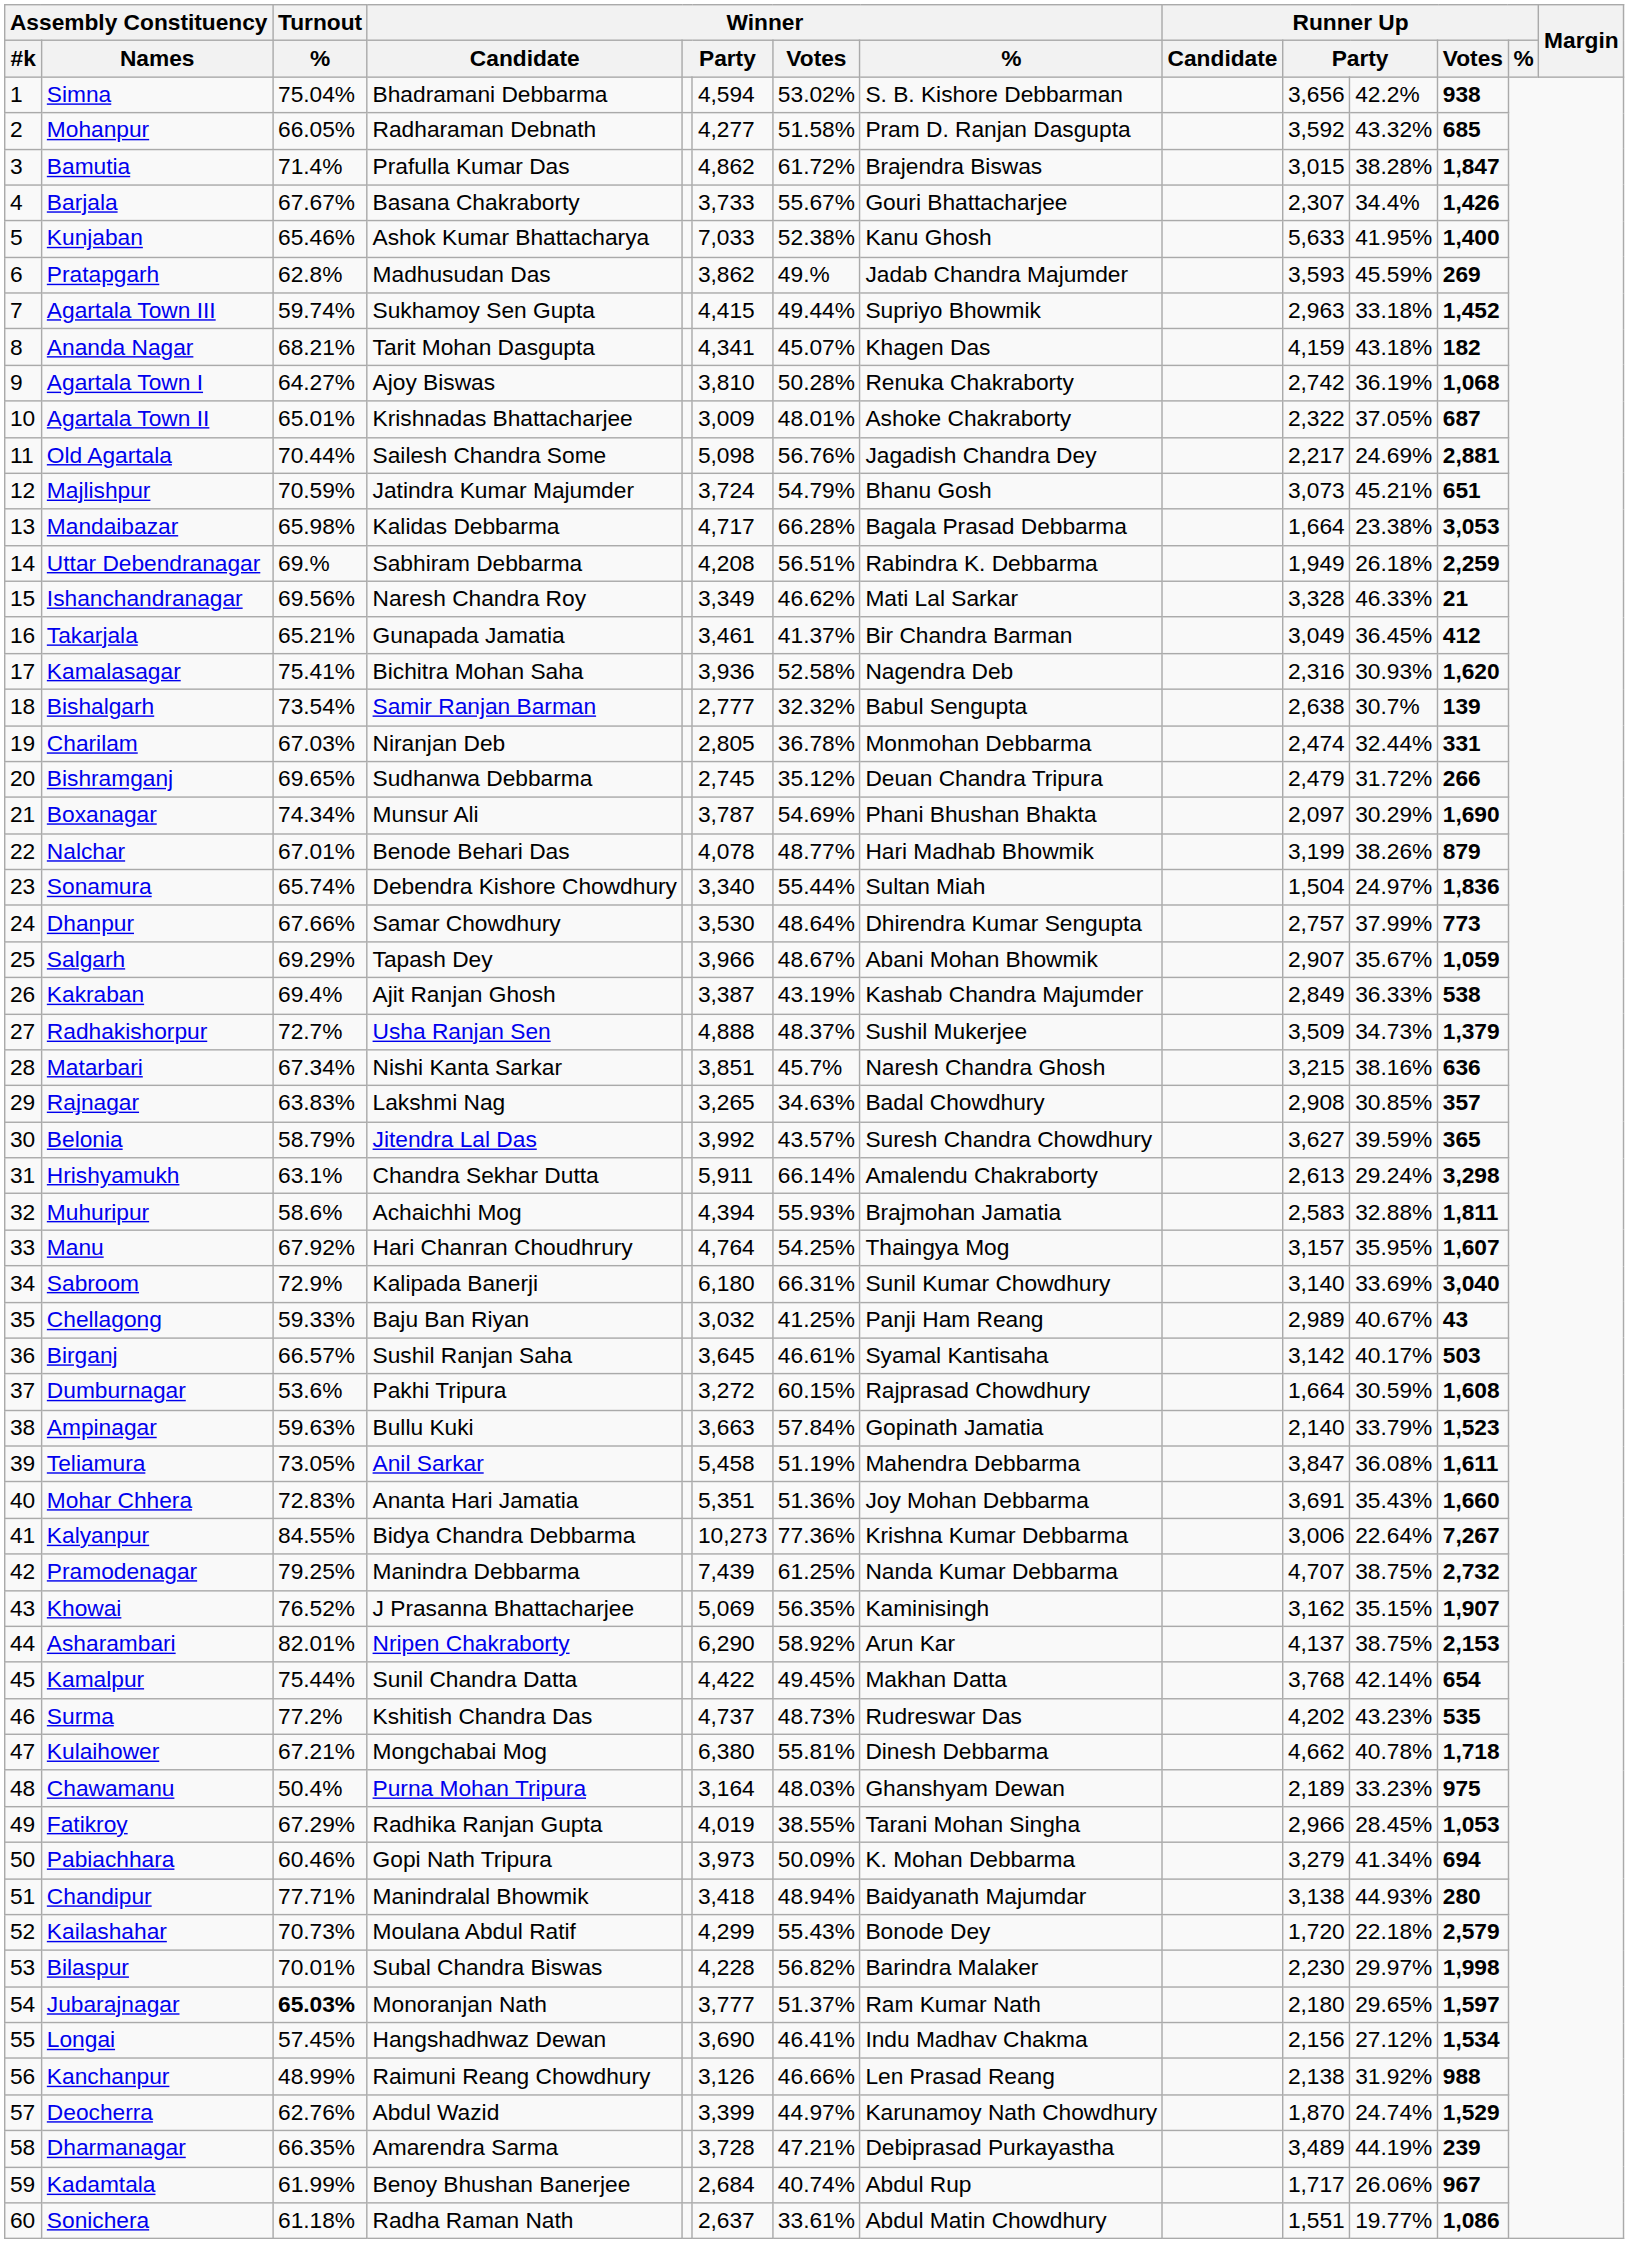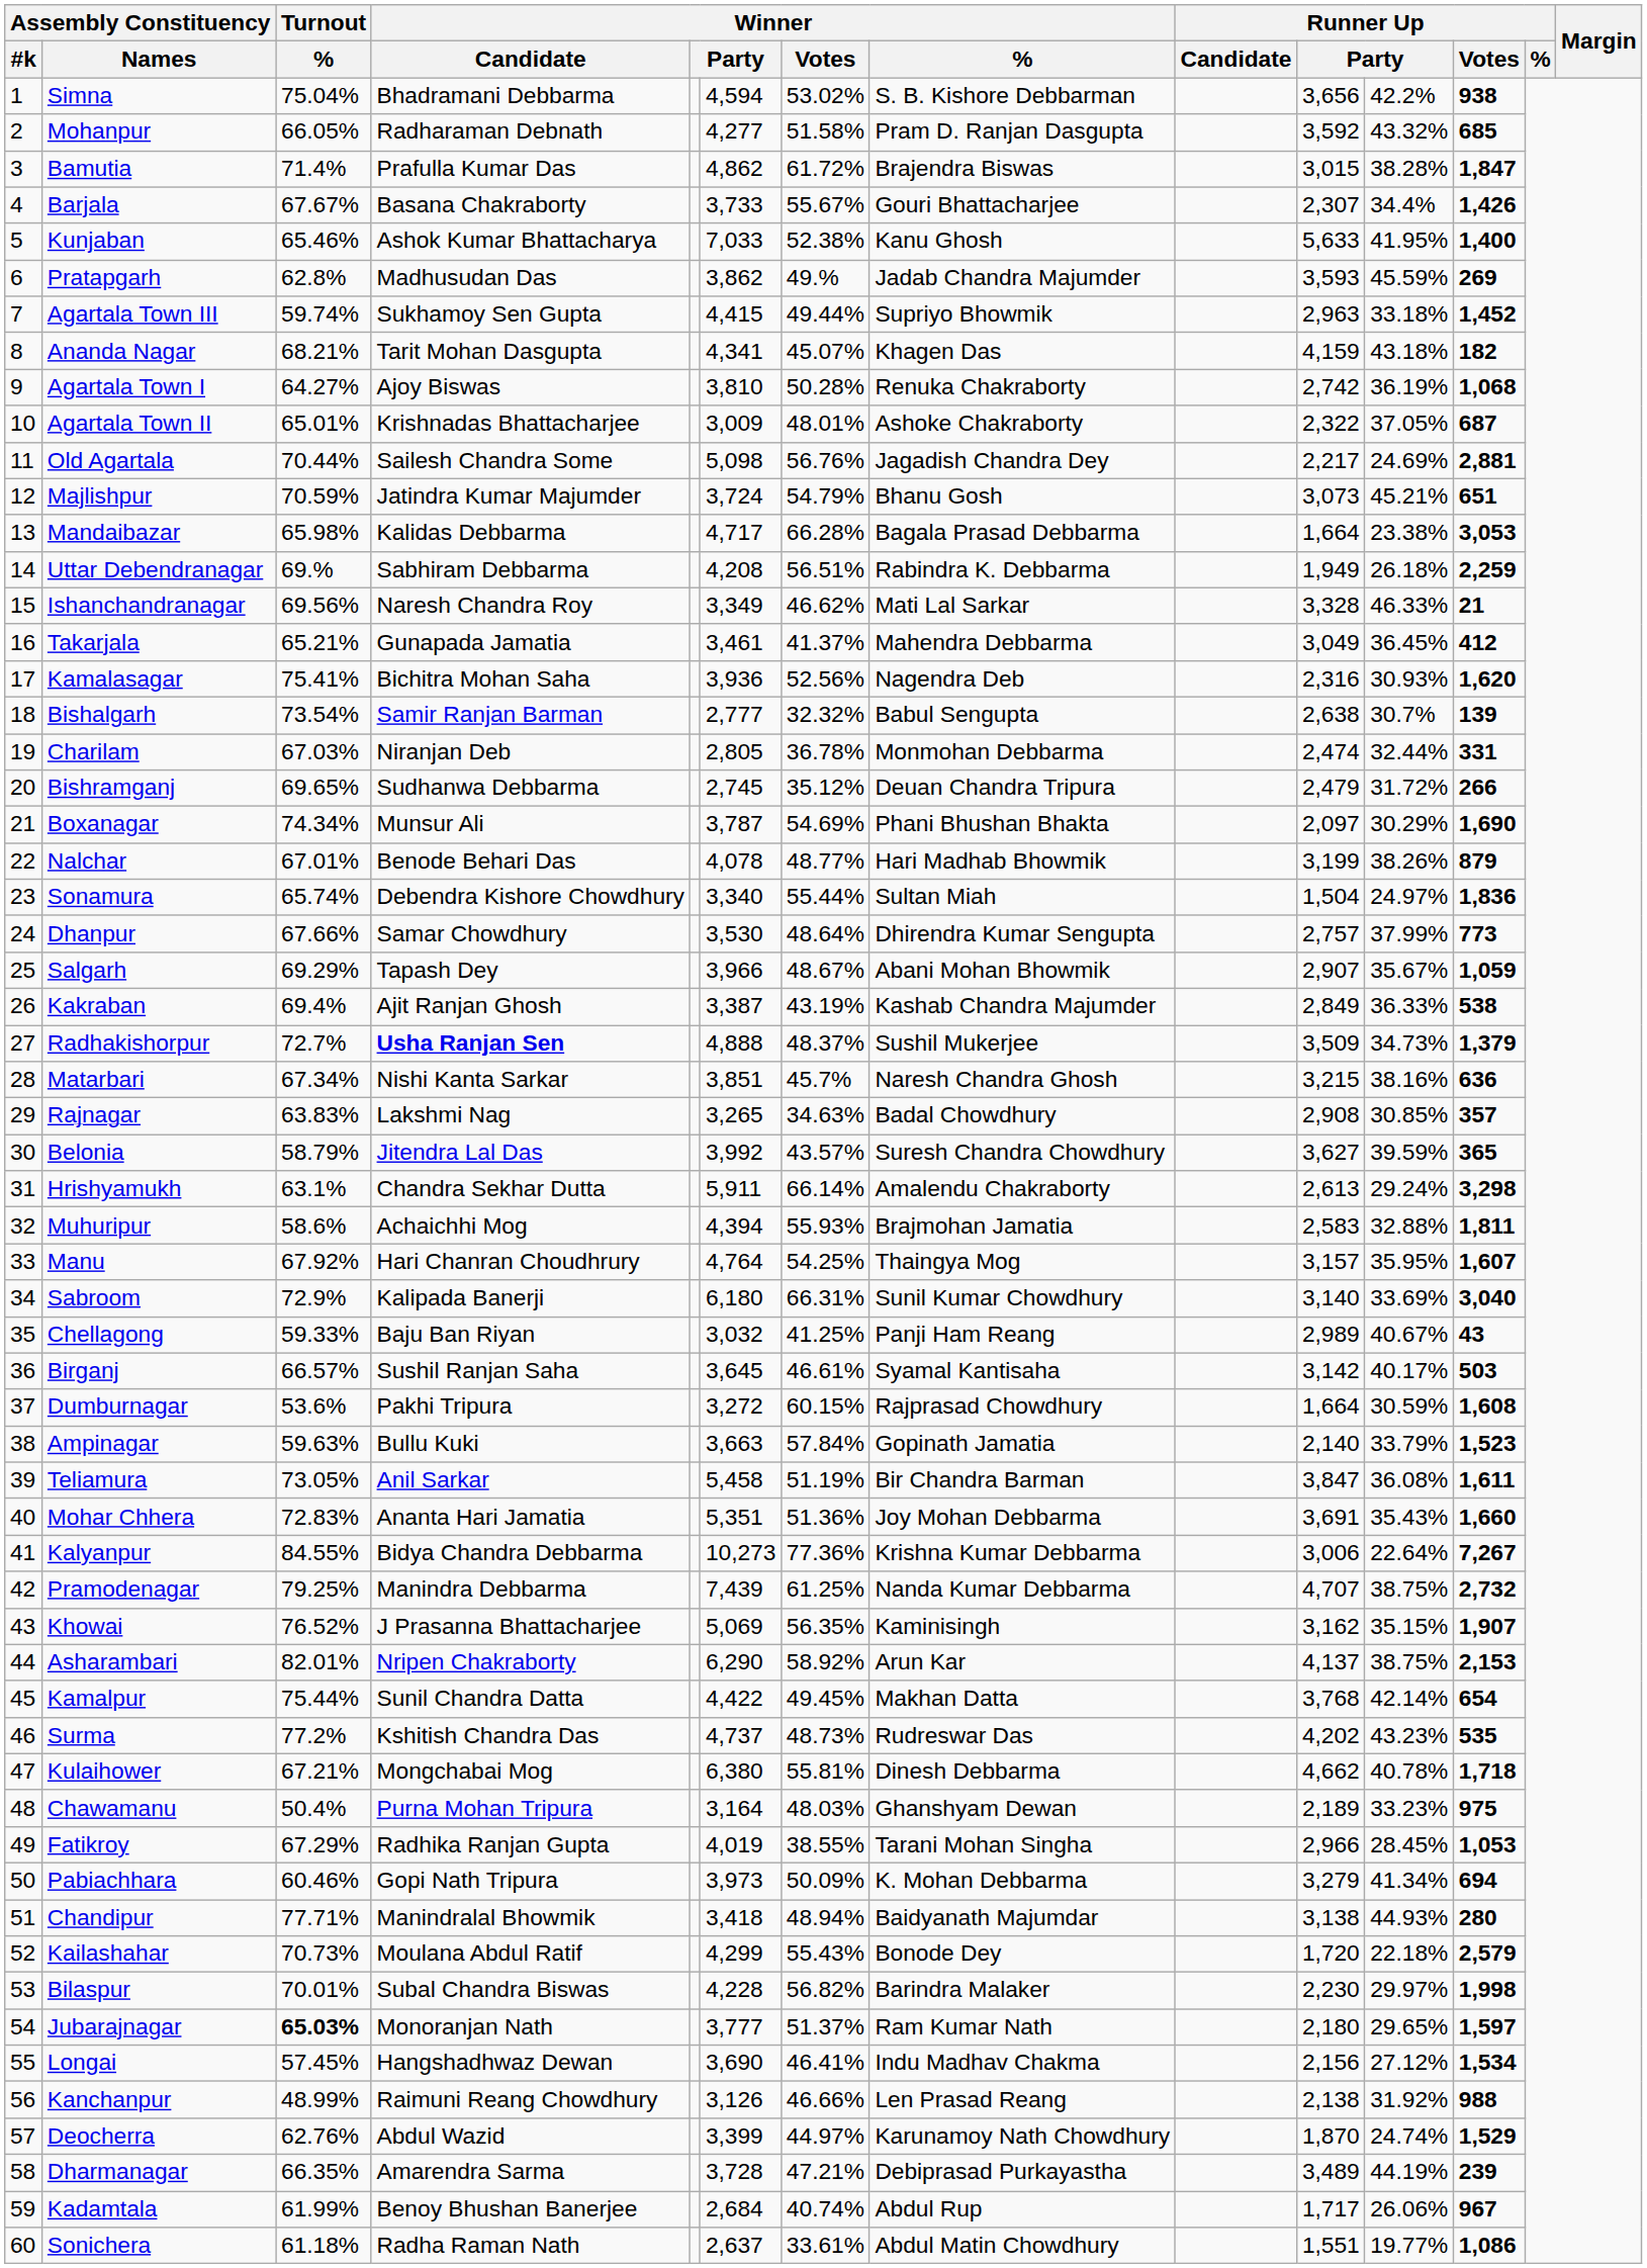Takarjala | Winner / %: Bir Chandra Barman -> Mahendra Debbarma
Kamalasagar | Winner / Votes: 52.58% -> 52.56%
Radhakishorpur | Winner / Candidate: normal -> bold
Teliamura | Winner / %: Mahendra Debbarma -> Bir Chandra Barman
